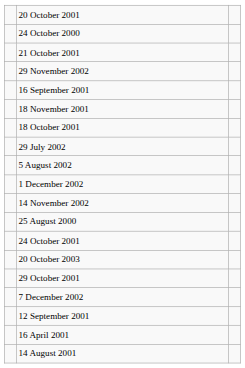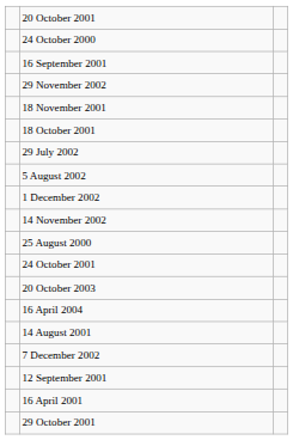- row: 21 October 2001
rows swapped: 29 November 2002 <-> 16 September 2001
+ row: 16 April 2004
rows swapped: 29 October 2001 <-> 14 August 2001
